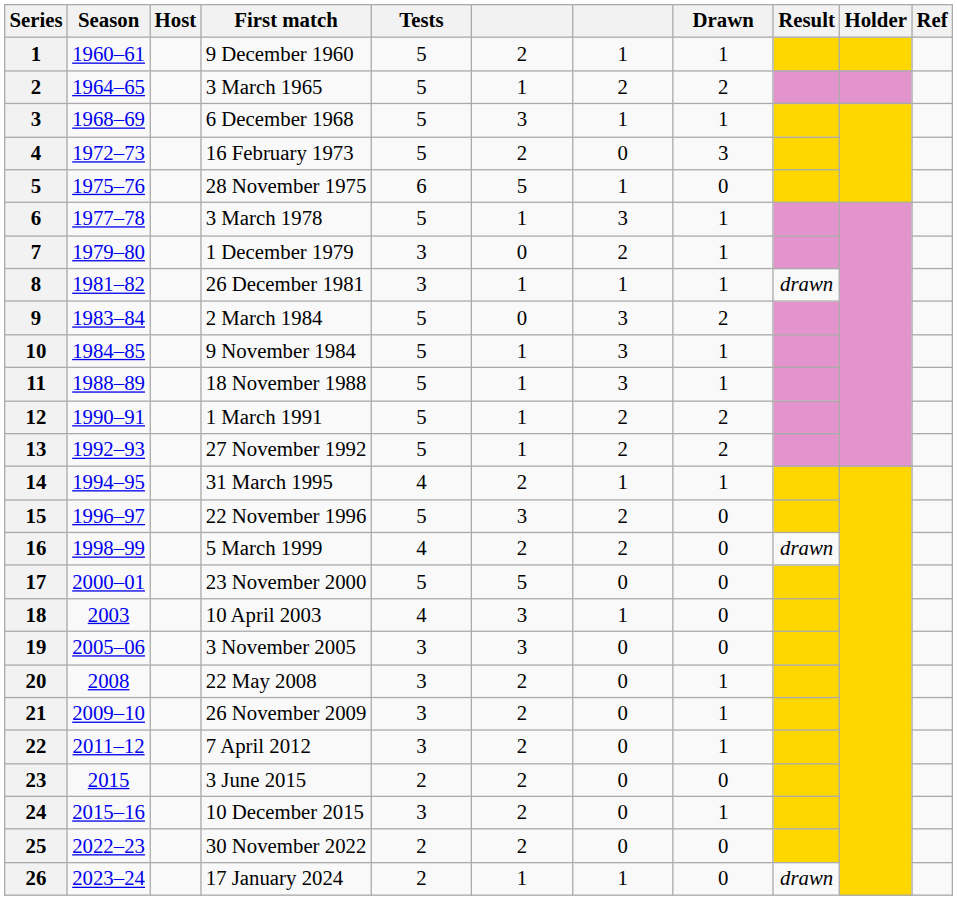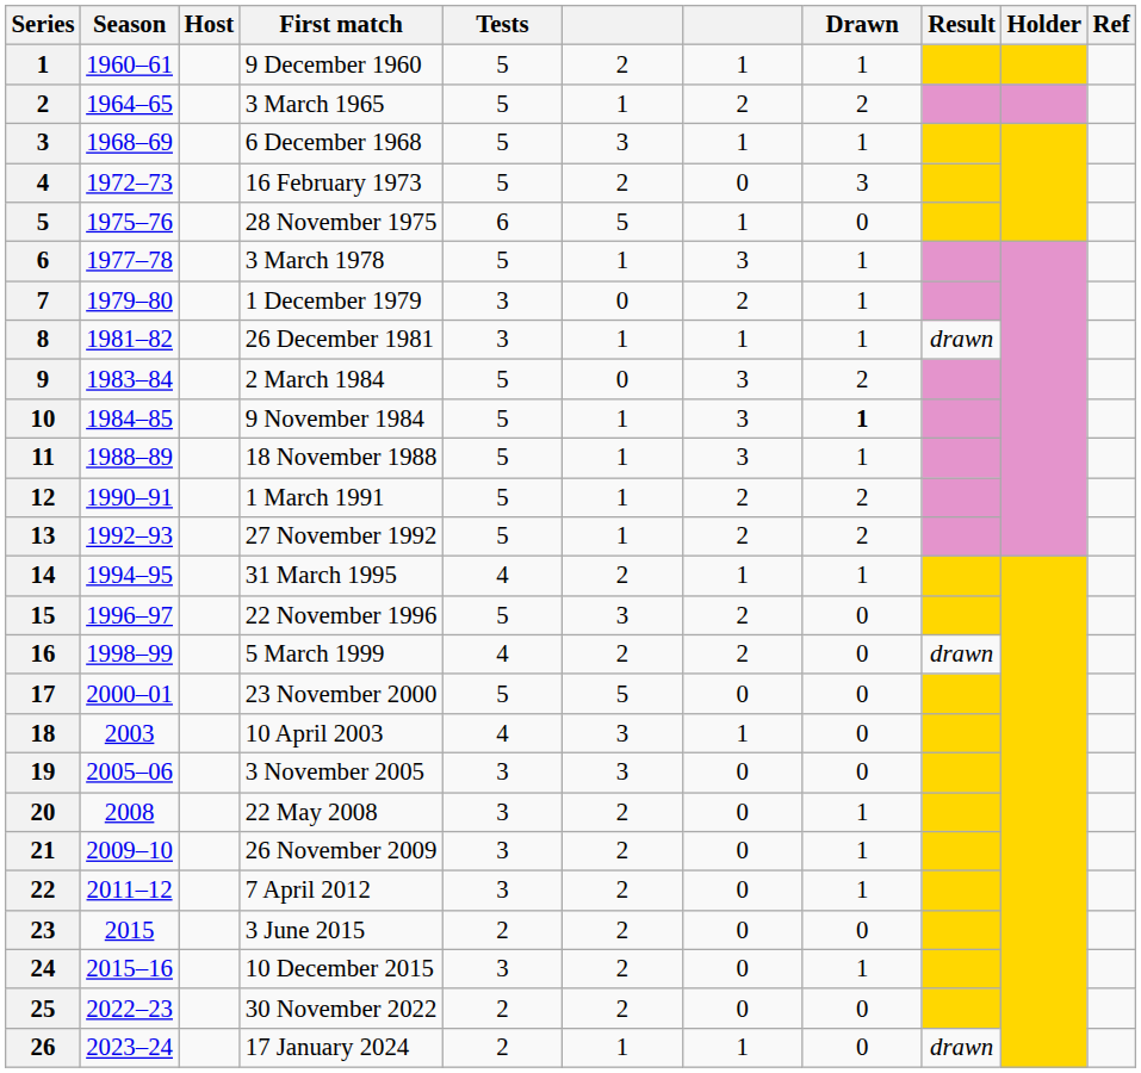9 November 1984 | Drawn: normal -> bold
